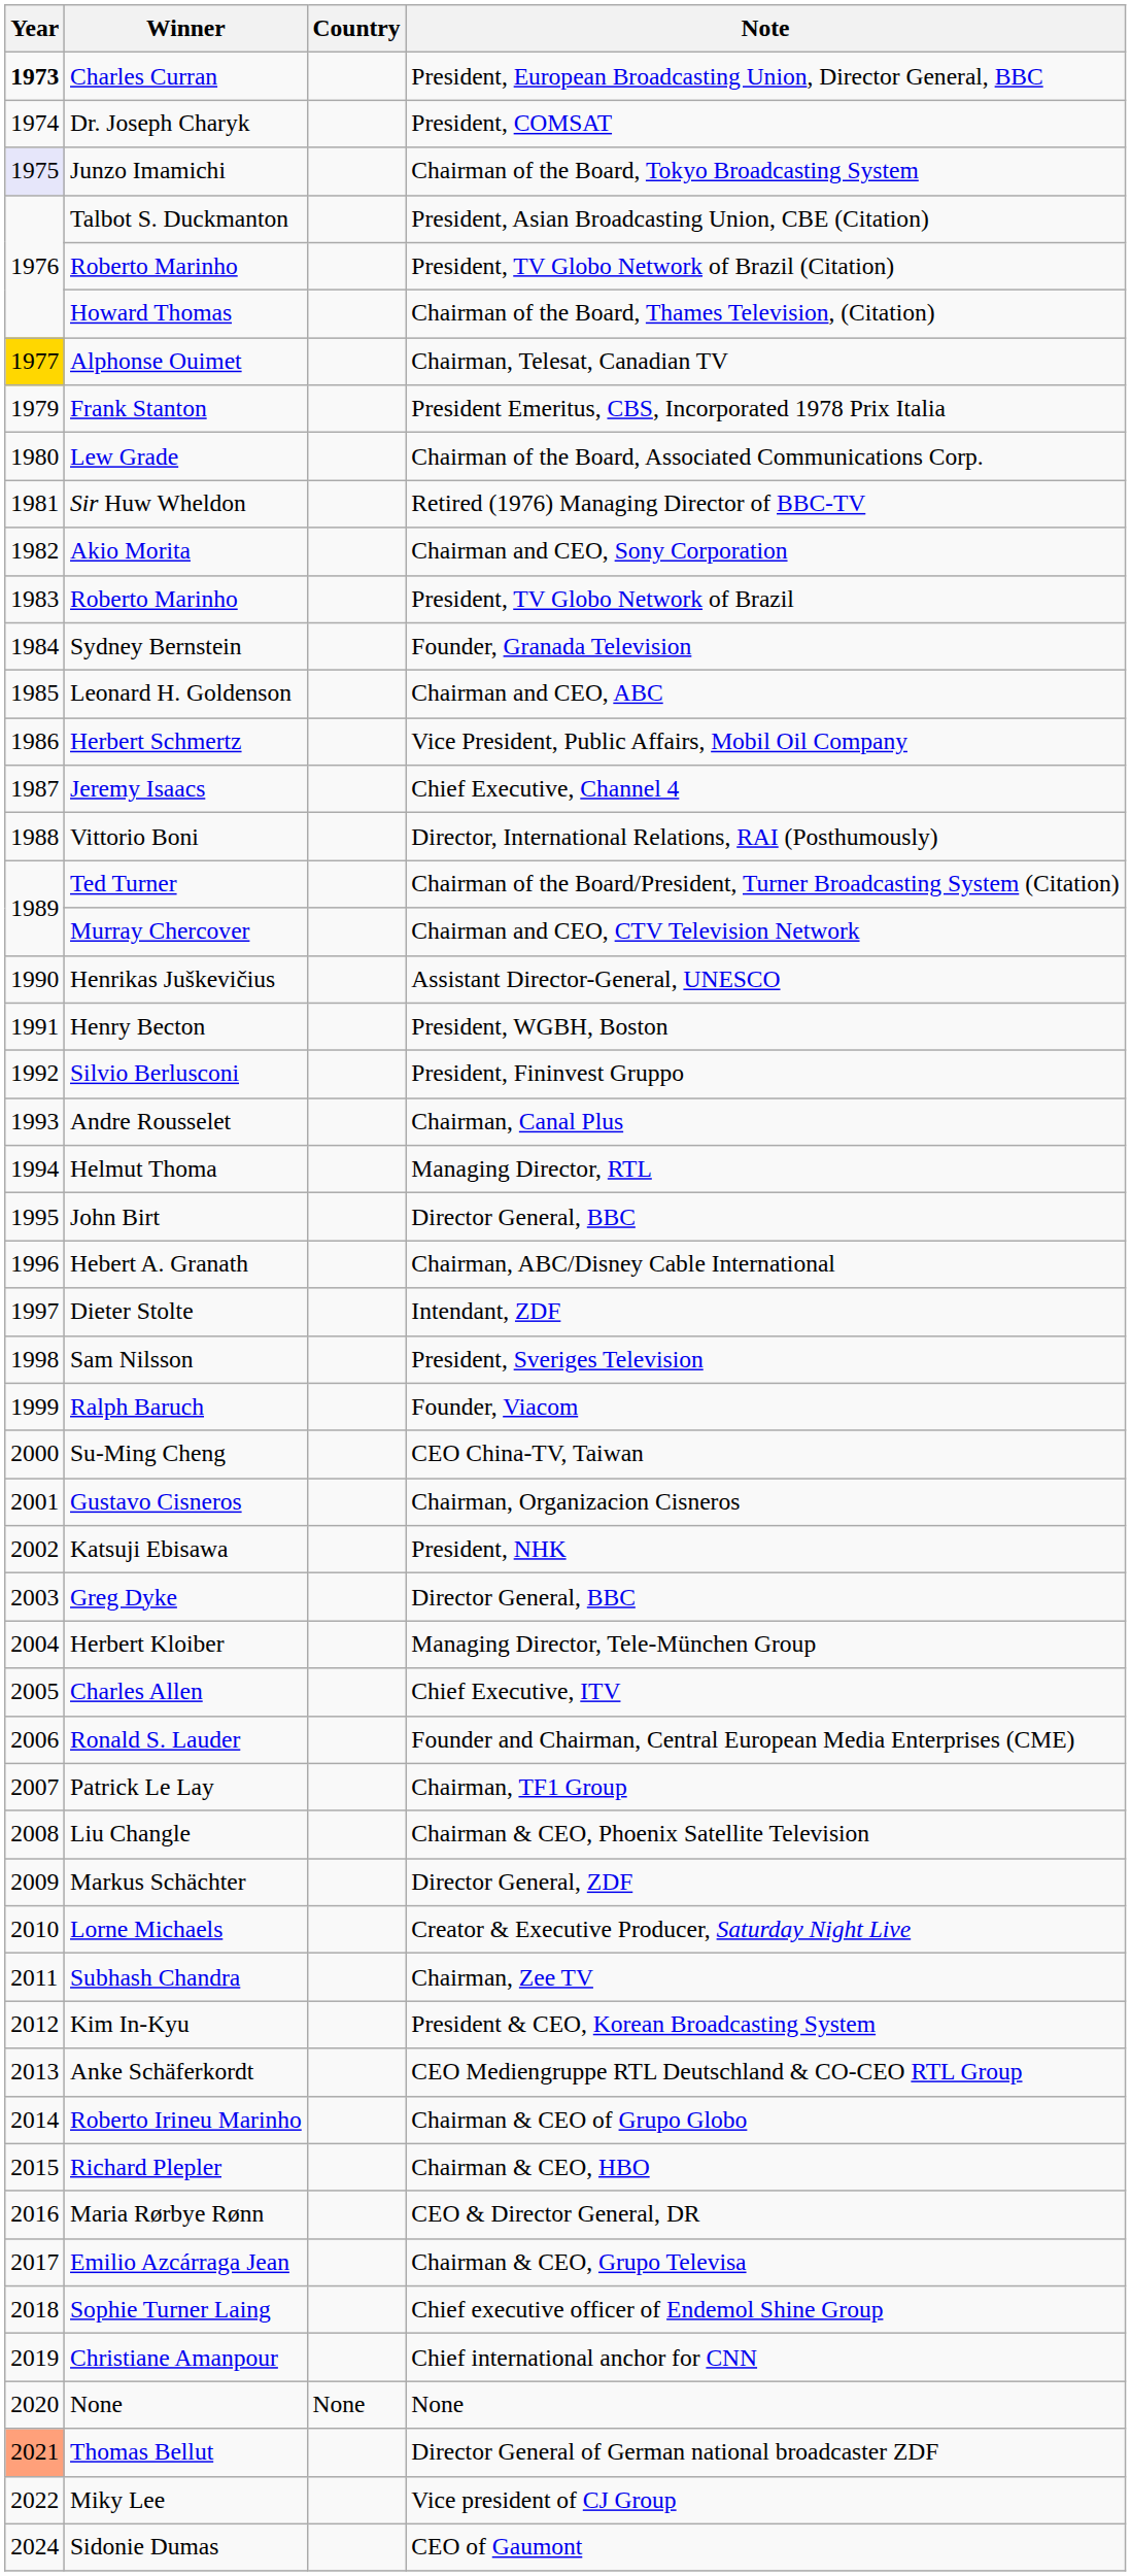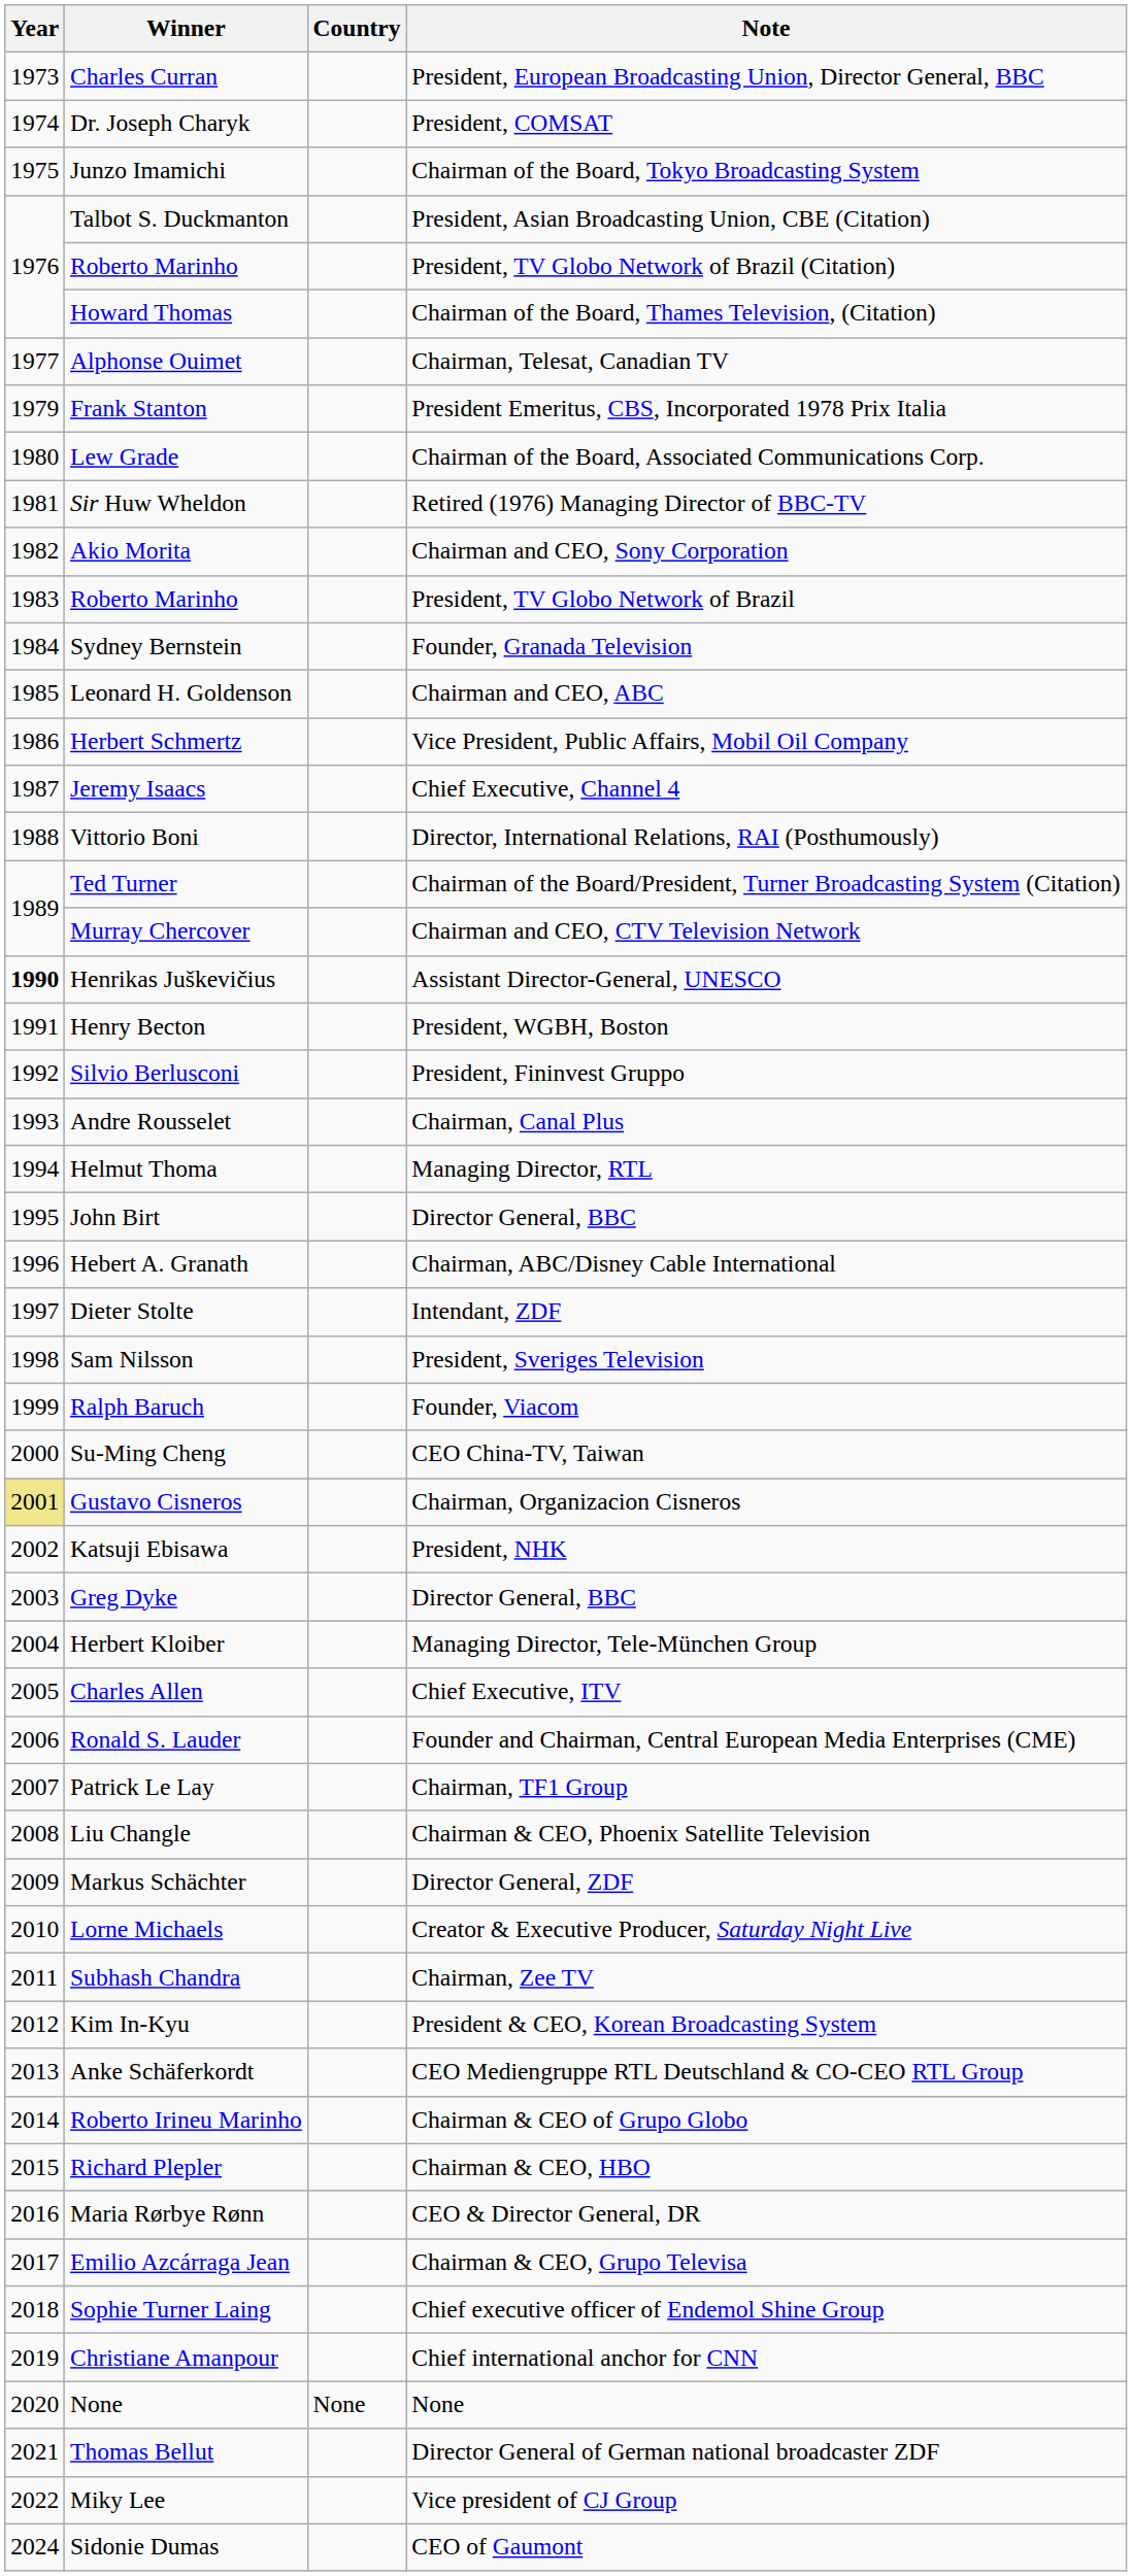Charles Curran | Year: bold -> normal
Junzo Imamichi | Year: lavender background -> no background
Alphonse Ouimet | Year: gold background -> no background
Henrikas Juškevičius | Year: normal -> bold
Gustavo Cisneros | Year: no background -> khaki background
Thomas Bellut | Year: lightsalmon background -> no background
